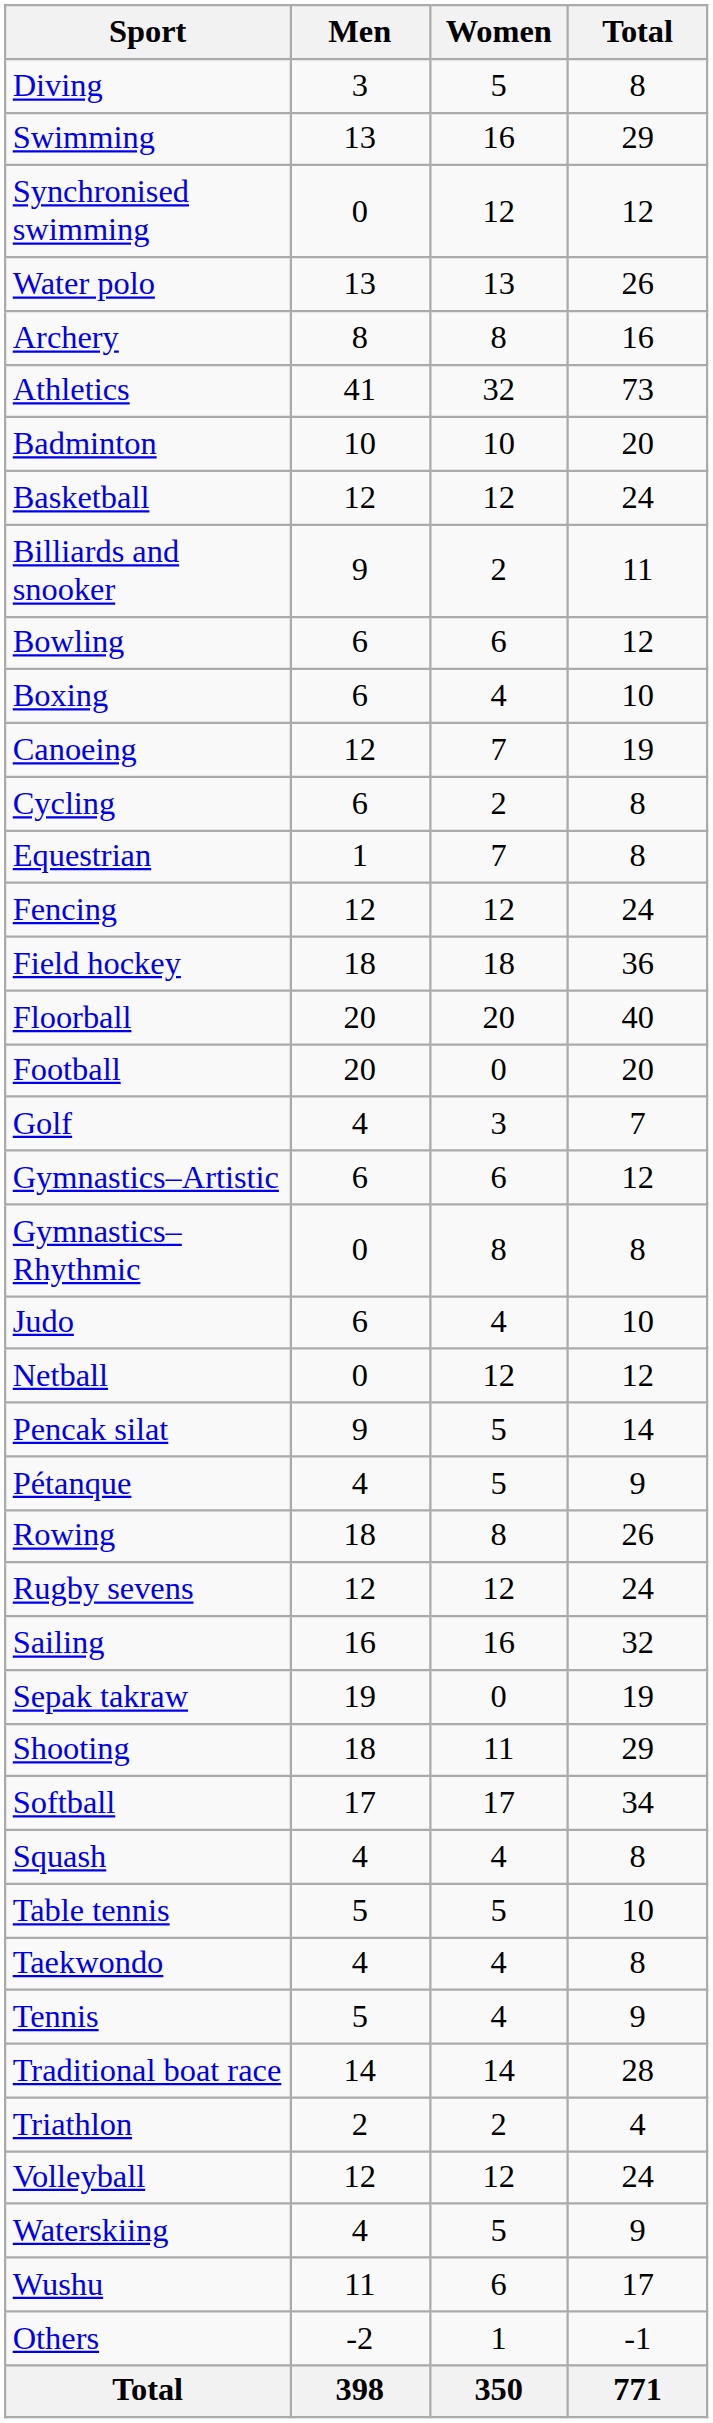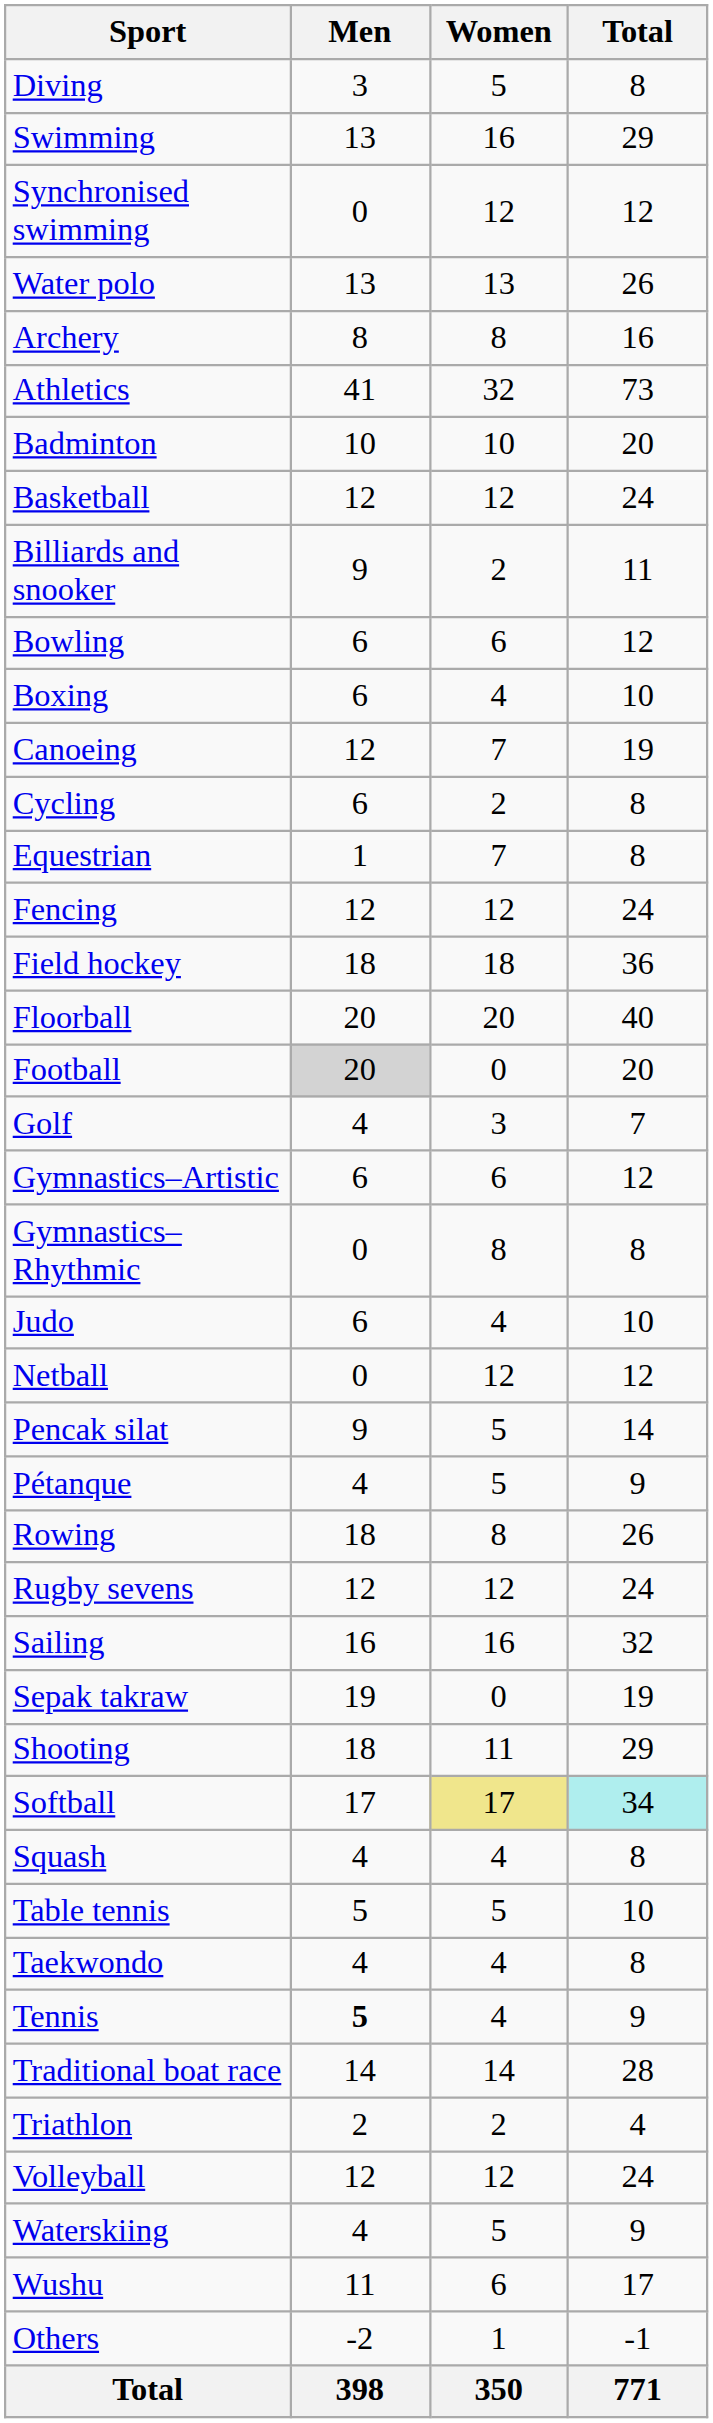Football | Men: no background -> lightgrey background
Softball | Women: no background -> khaki background
Softball | Total: no background -> paleturquoise background
Tennis | Men: normal -> bold
